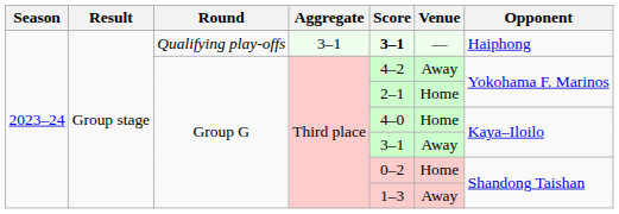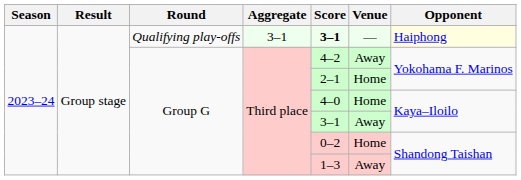Qualifying play-offs | Opponent: no background -> lightyellow background
